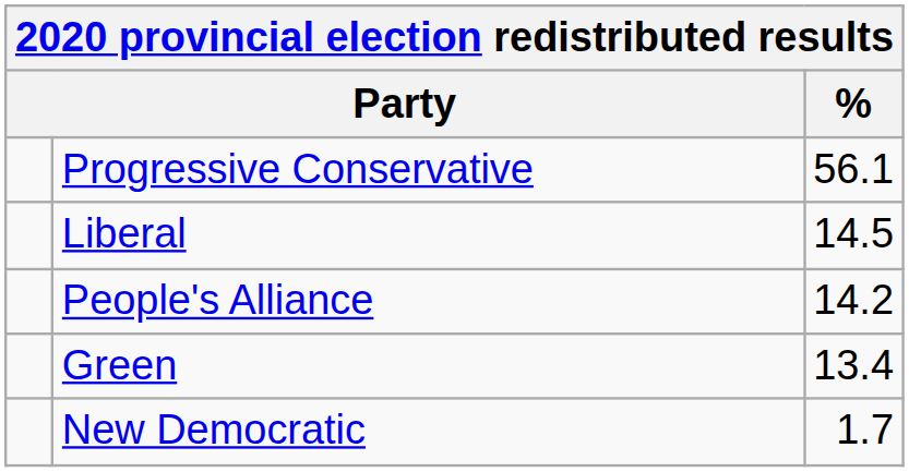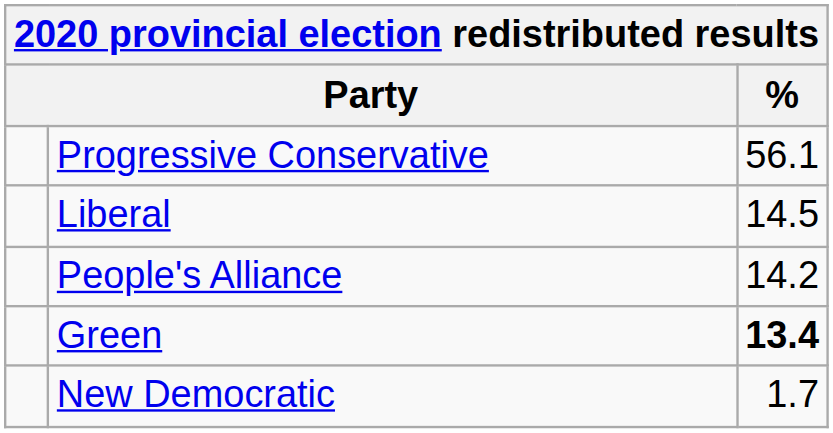Green | %: normal -> bold
